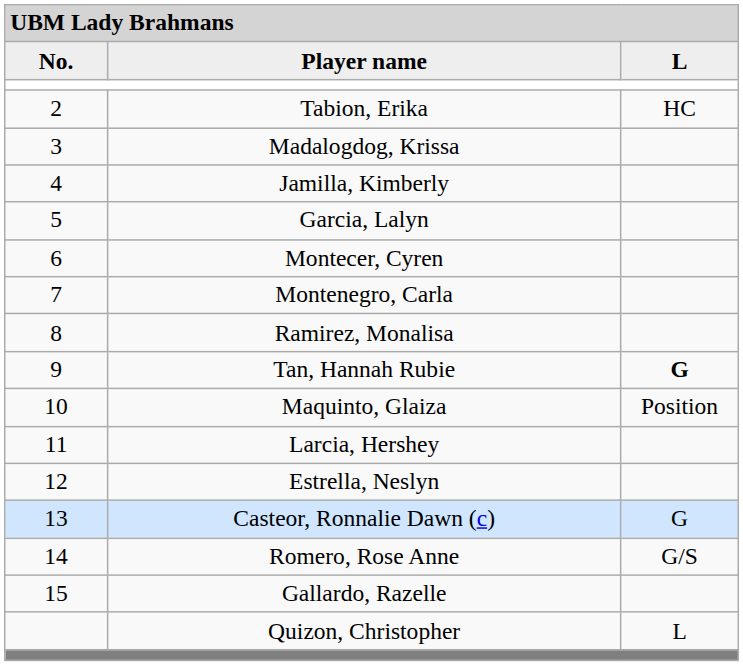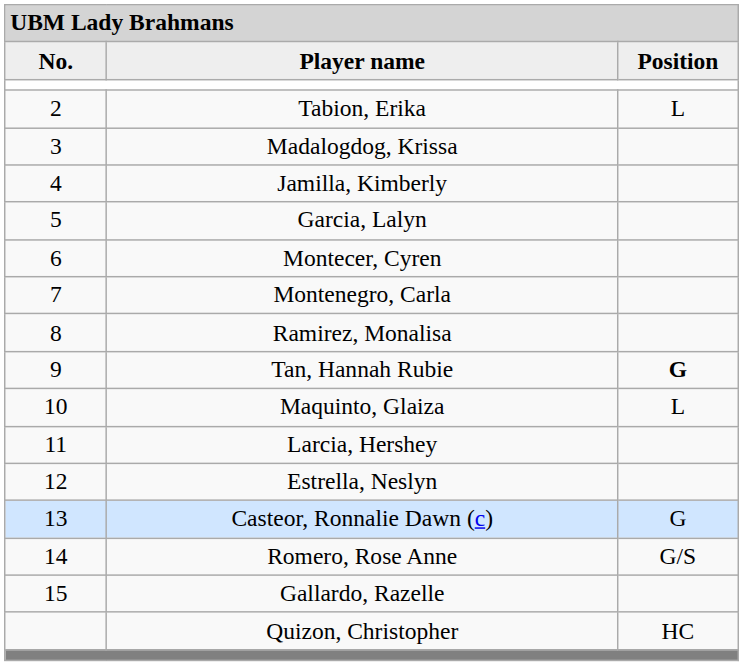Player name | column 3: L -> Position
Tabion, Erika | column 3: HC -> L
Maquinto, Glaiza | column 3: Position -> L
Quizon, Christopher | column 3: L -> HC
